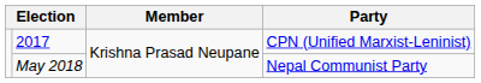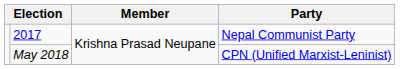2017 | Party: CPN (Unified Marxist-Leninist) -> Nepal Communist Party
May 2018 | Party: Nepal Communist Party -> CPN (Unified Marxist-Leninist)
